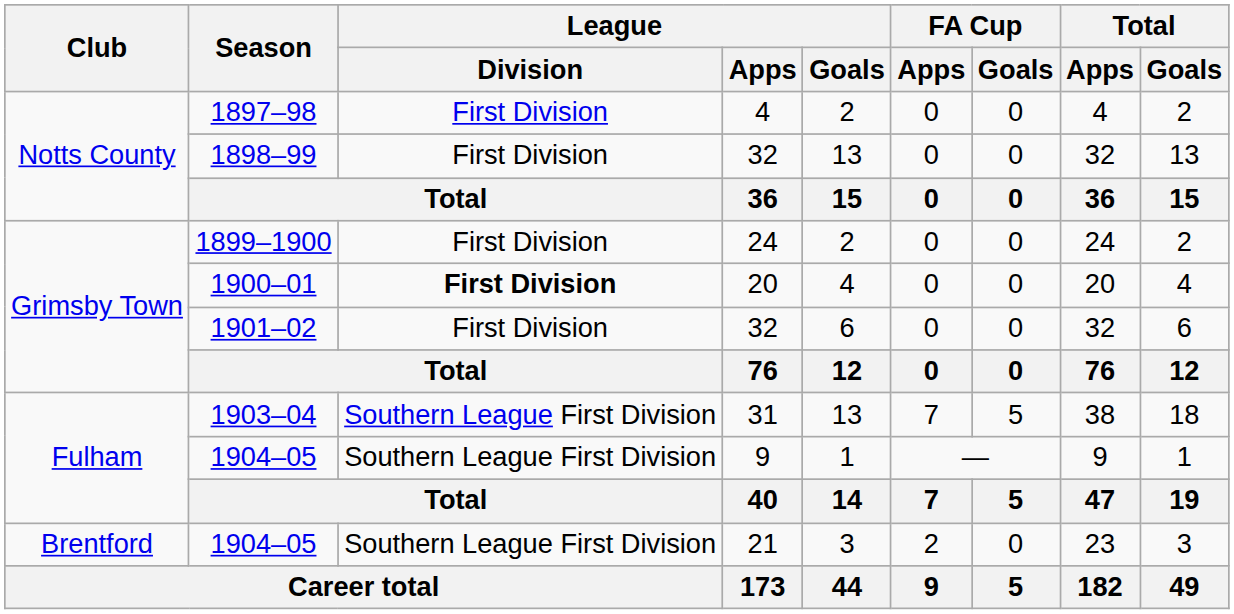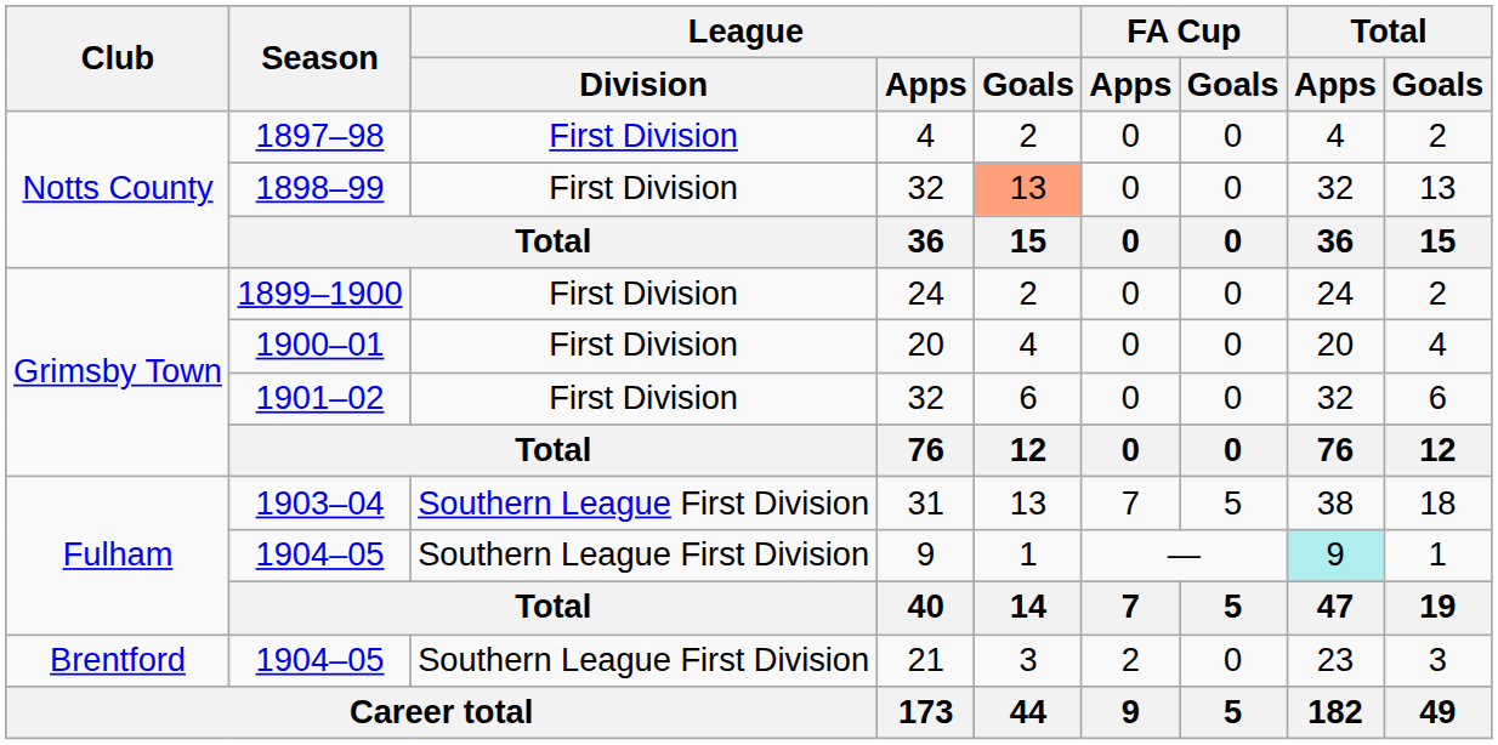1898–99 | League / Goals: no background -> lightsalmon background
1900–01 | League / Division: bold -> normal
1904–05 / 9 | Total / Apps: no background -> paleturquoise background
